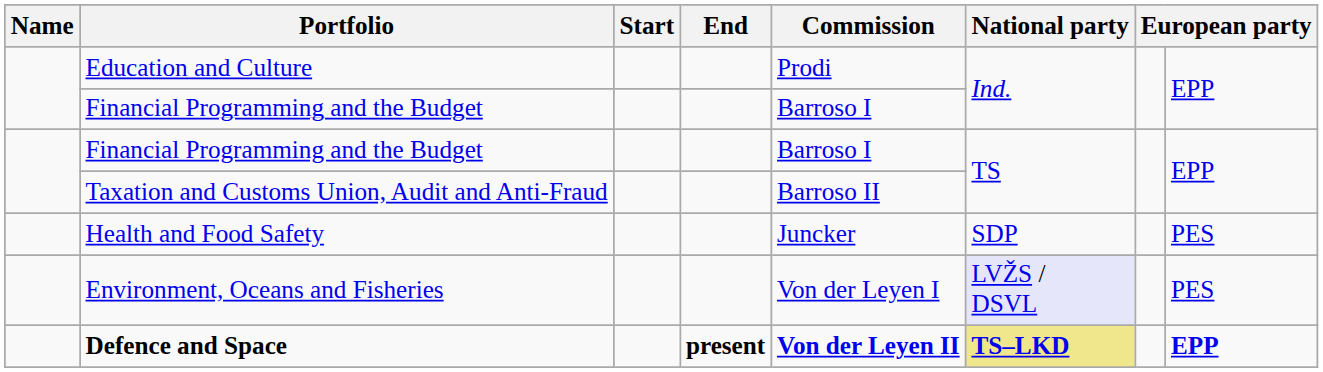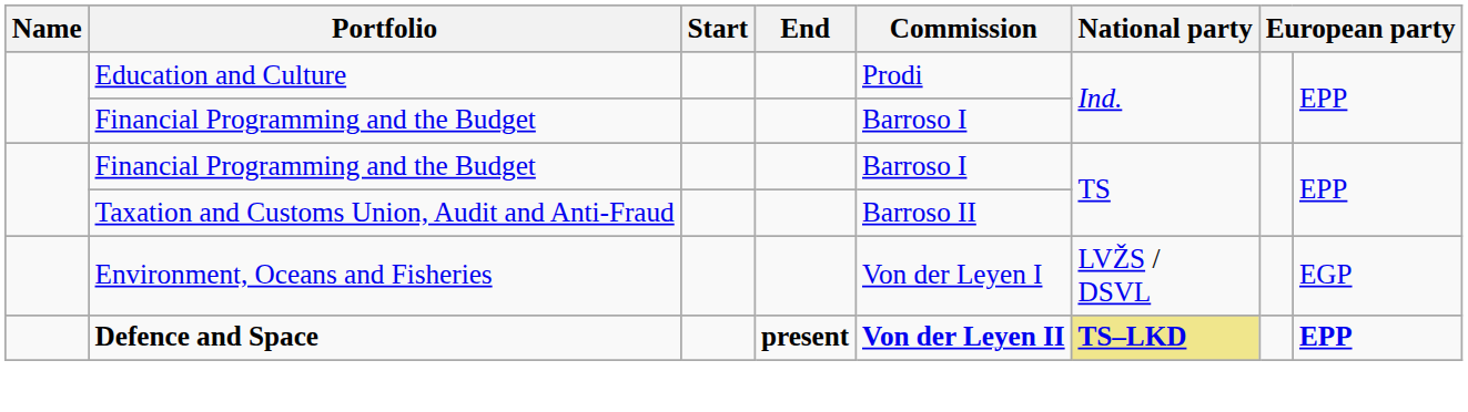- row: Health and Food Safety | Juncker | SDP | PES
Environment, Oceans and Fisheries | National party: lavender background -> no background
Environment, Oceans and Fisheries | column 8: PES -> EGP
